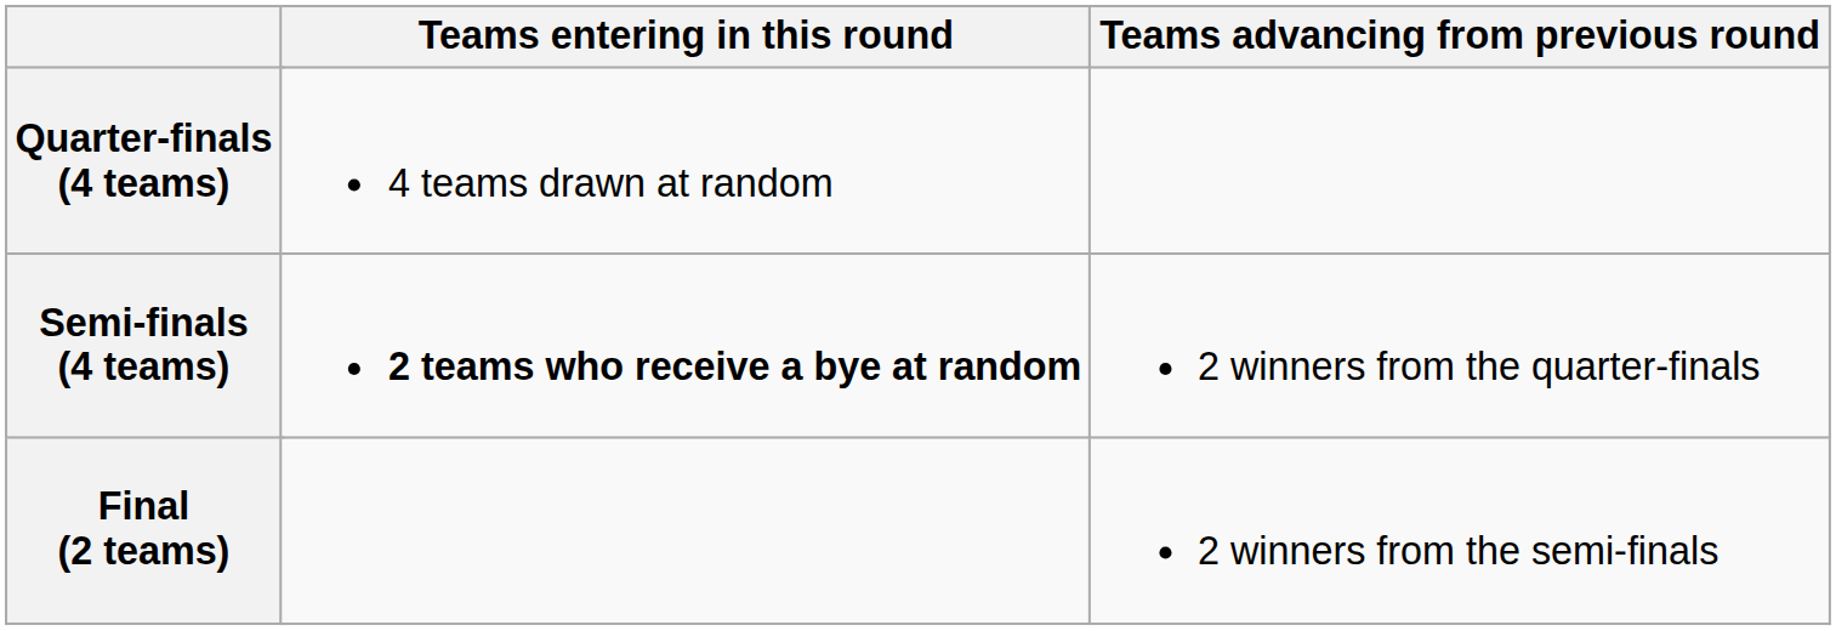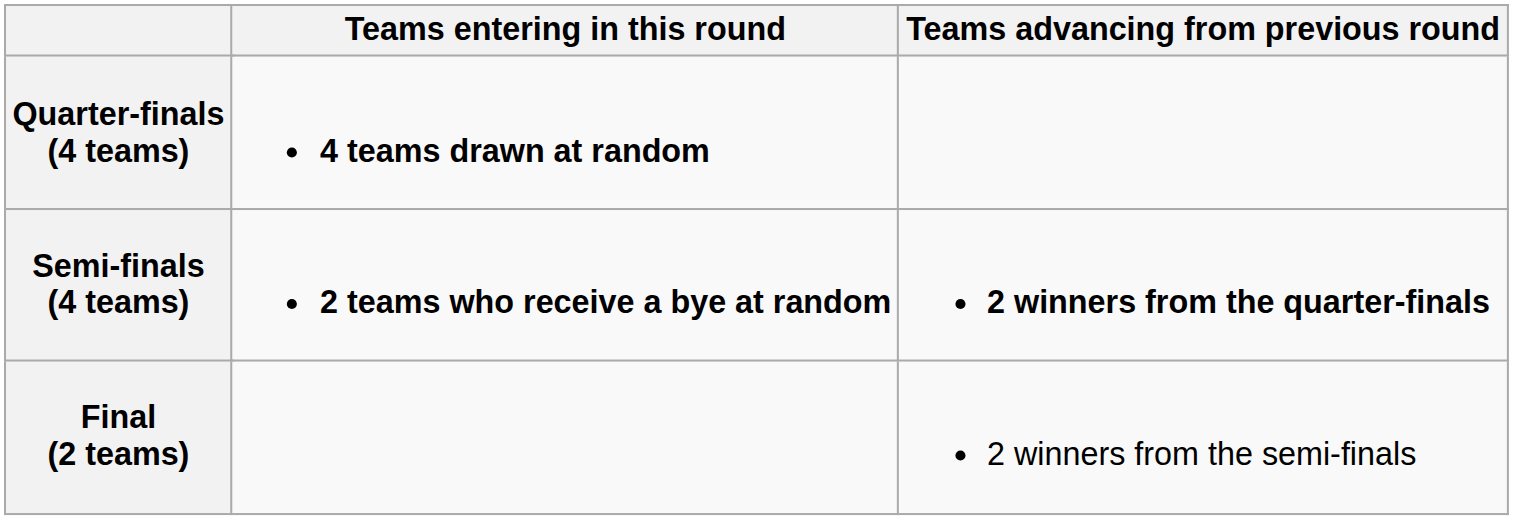Quarter-finals (4 teams) | Teams entering in this round: normal -> bold
Semi-finals (4 teams) | Teams advancing from previous round: normal -> bold
